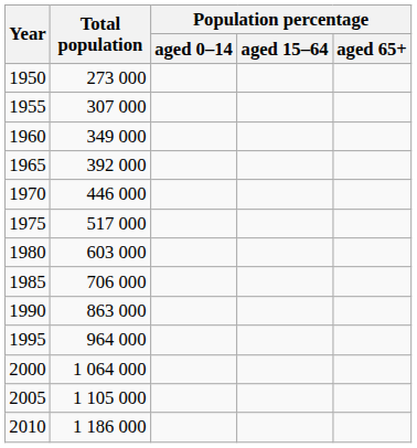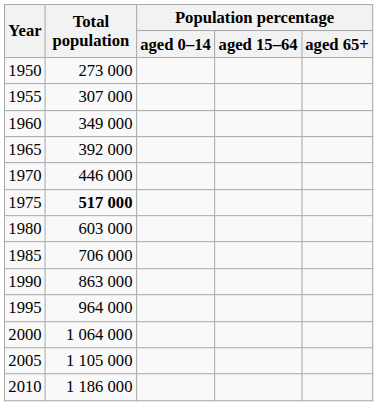1975 | Total population: normal -> bold
